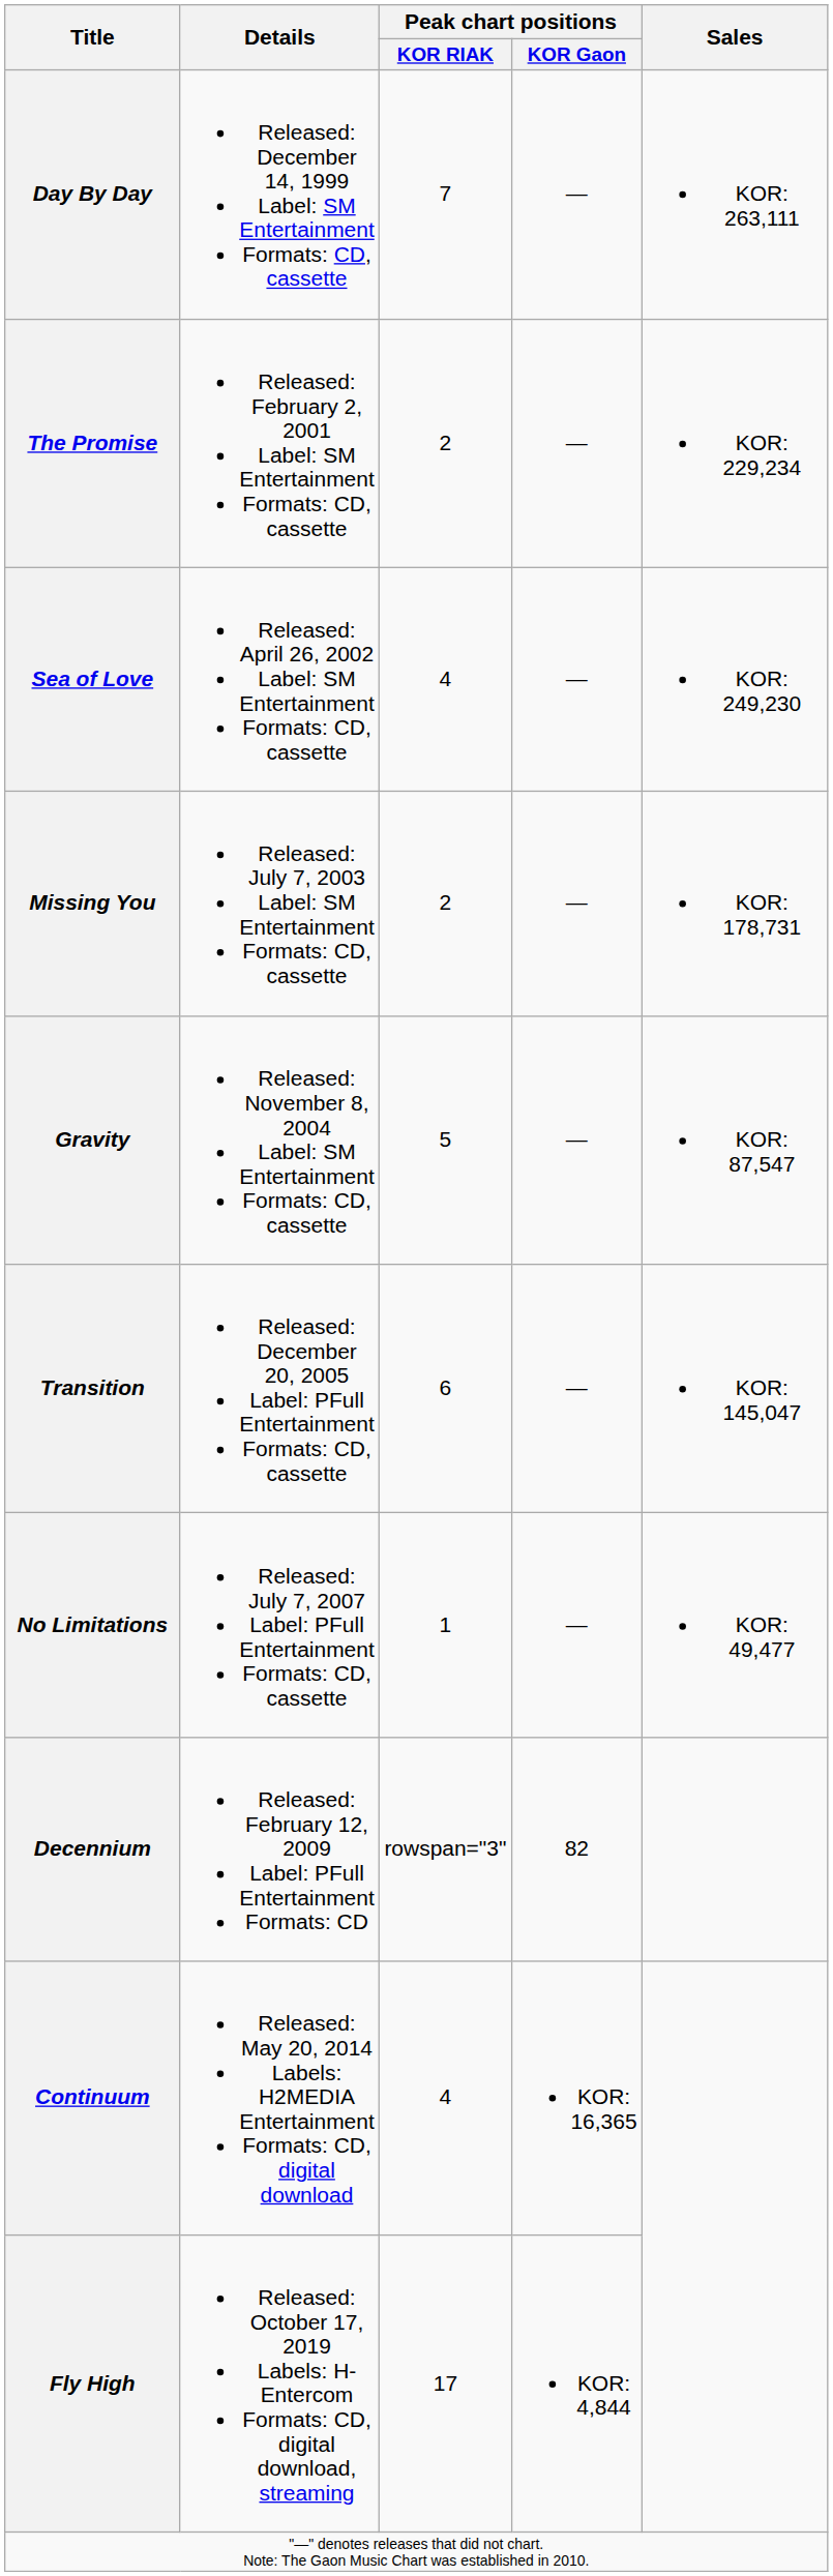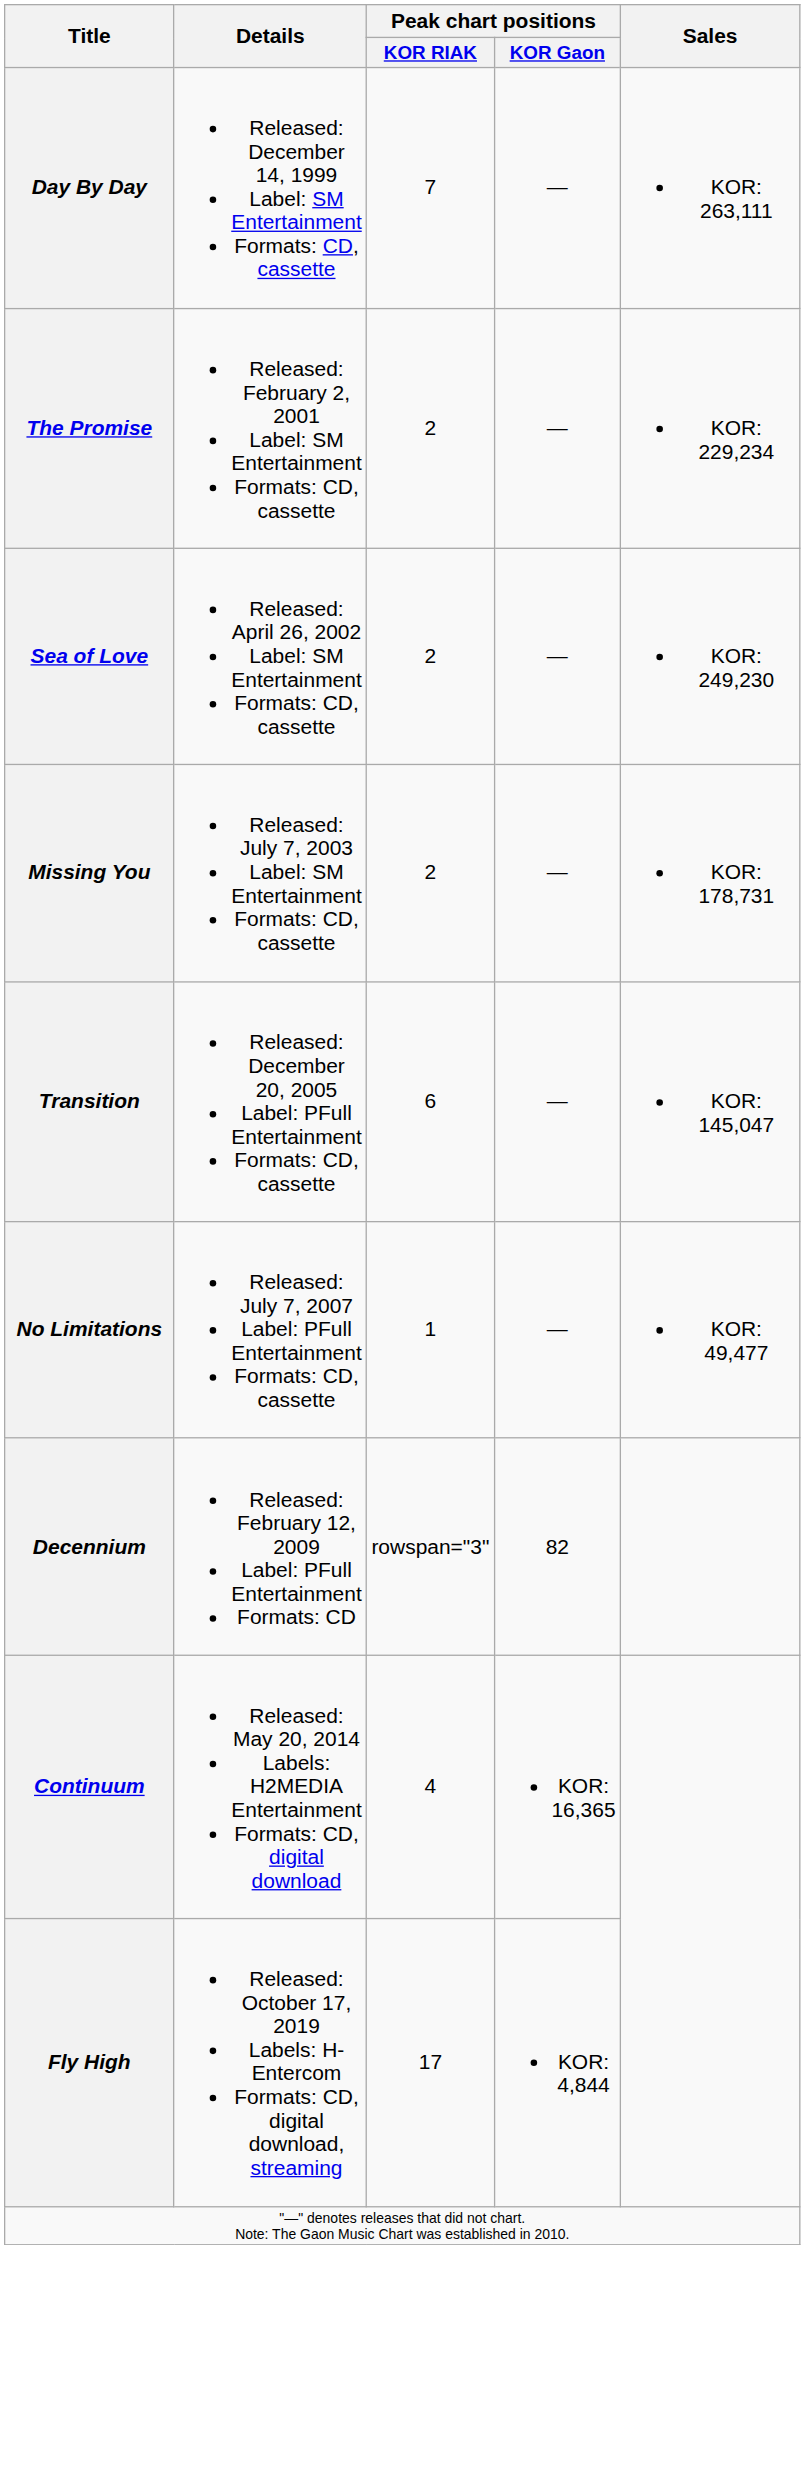Sea of Love | Peak chart positions / KOR RIAK: 4 -> 2
- row: Gravity | Released: November 8, 2004 Label: SM Entertainment Formats: CD, cassette | 5 | — | KOR: 87,547
